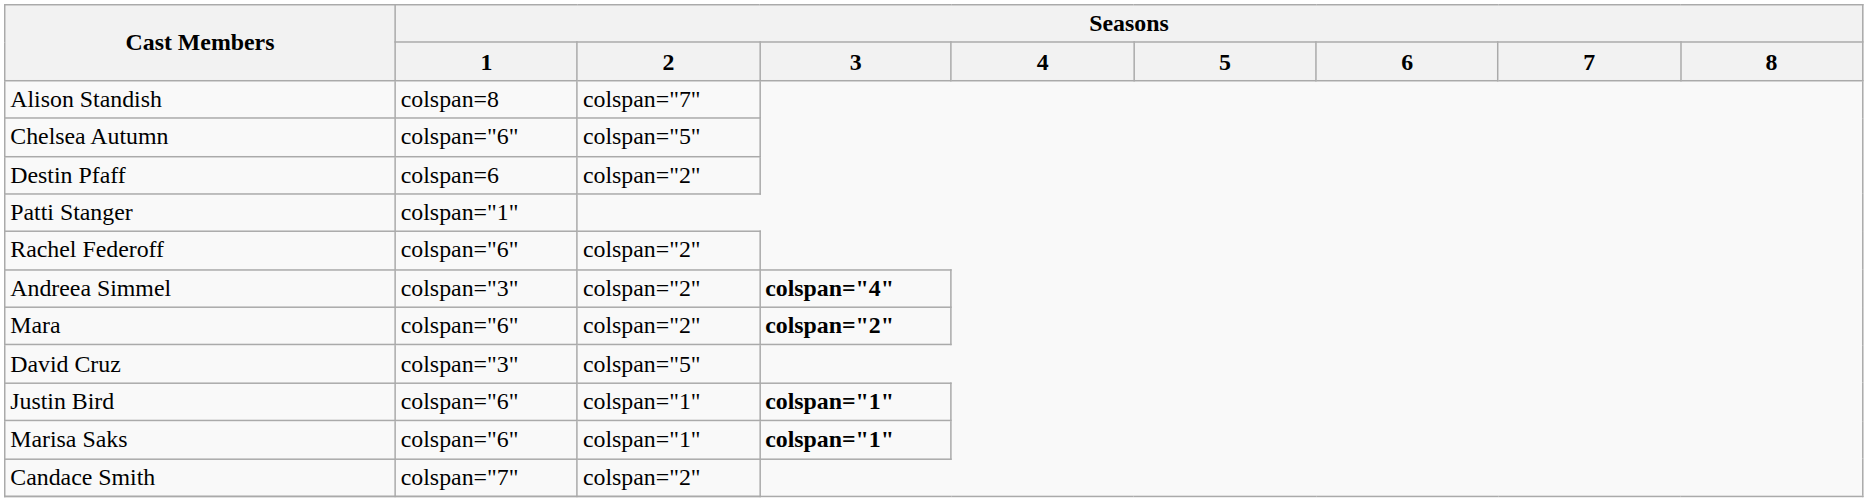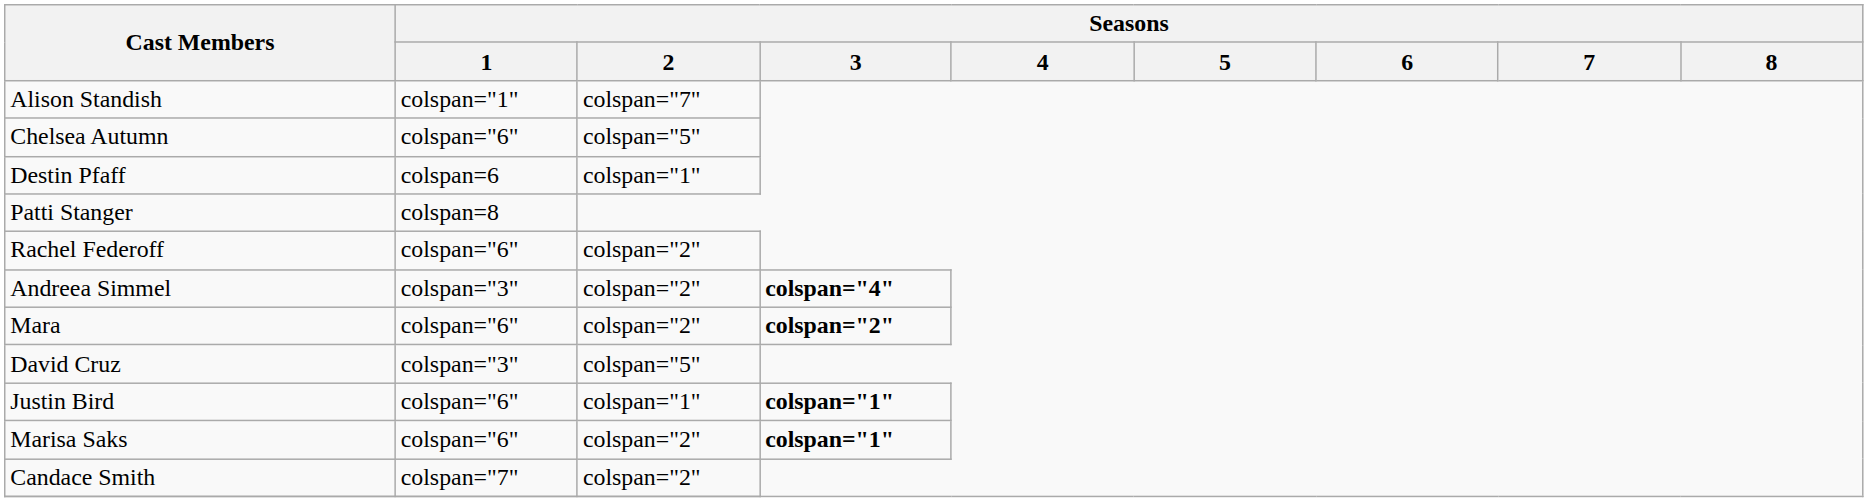Alison Standish | Seasons / 1: colspan=8 -> colspan="1"
Destin Pfaff | Seasons / 2: colspan="2" -> colspan="1"
Patti Stanger | Seasons / 1: colspan="1" -> colspan=8
Marisa Saks | Seasons / 2: colspan="1" -> colspan="2"
